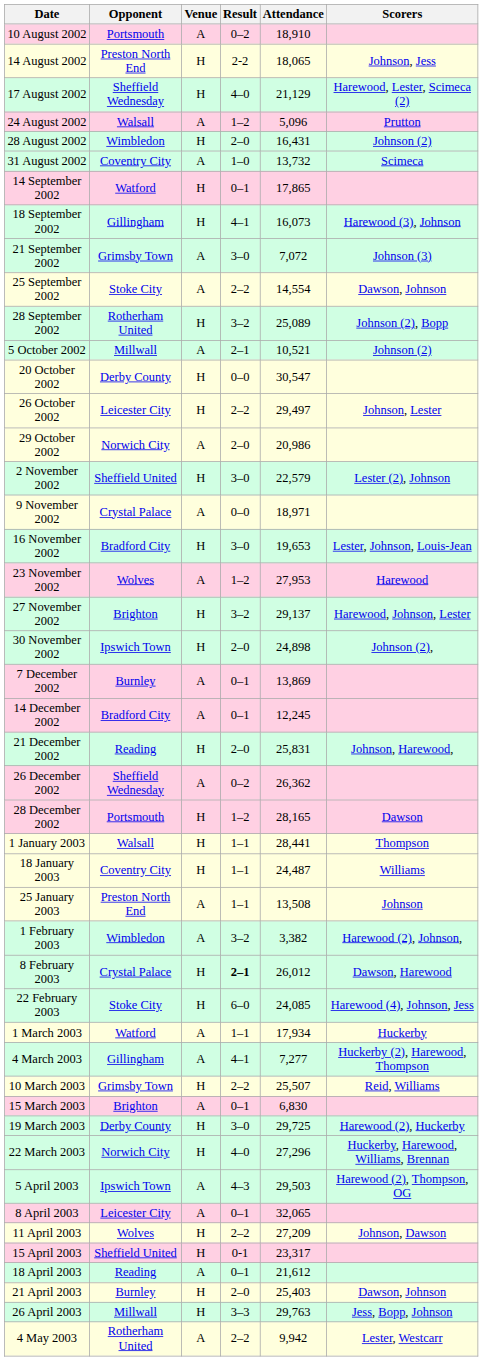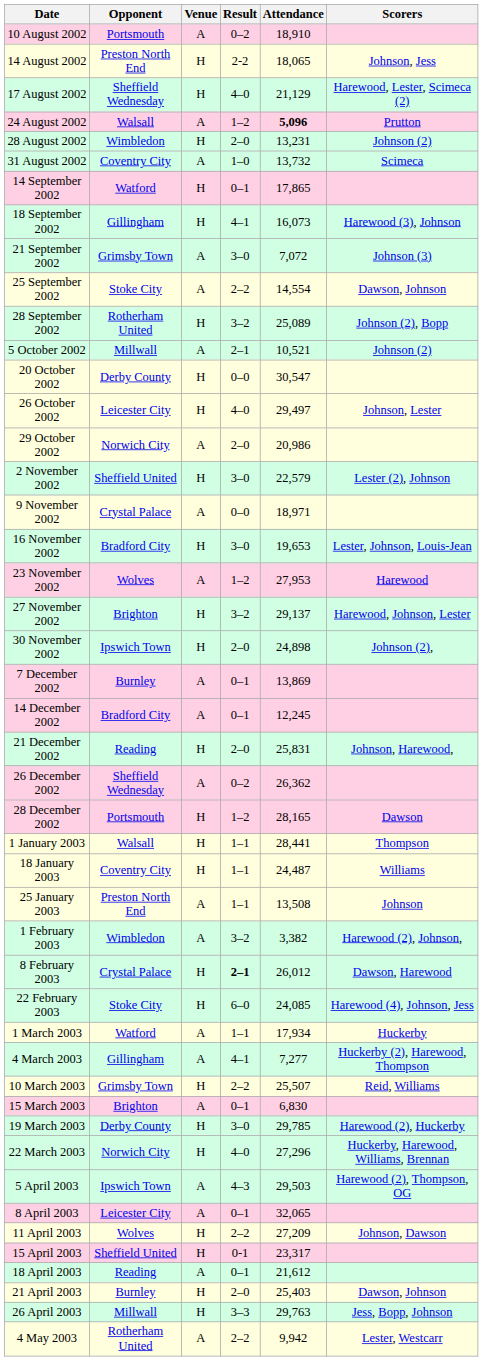24 August 2002 | Attendance: normal -> bold
28 August 2002 | Attendance: 16,431 -> 13,231
26 October 2002 | Result: 2–2 -> 4–0
19 March 2003 | Attendance: 29,725 -> 29,785
